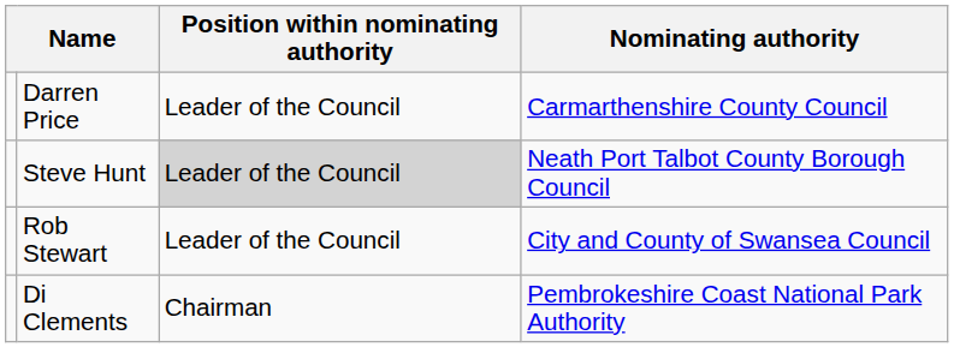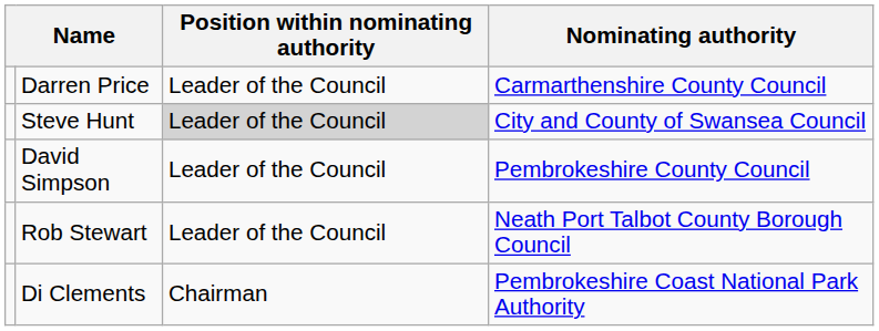Steve Hunt | Nominating authority: Neath Port Talbot County Borough Council -> City and County of Swansea Council
+ row: David Simpson | Leader of the Council | Pembrokeshire County Council
Rob Stewart | Nominating authority: City and County of Swansea Council -> Neath Port Talbot County Borough Council
